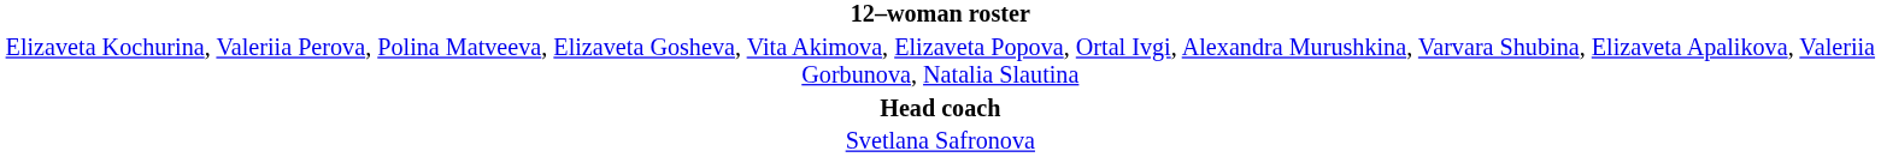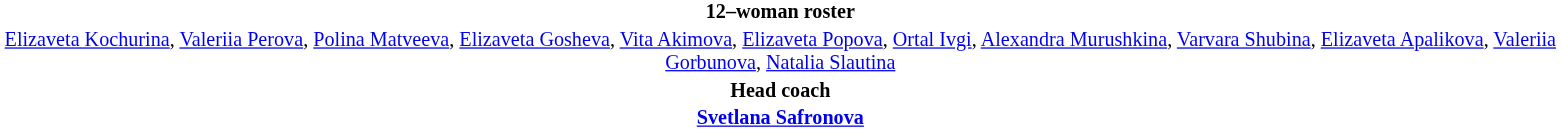row 4 | column 1: normal -> bold
